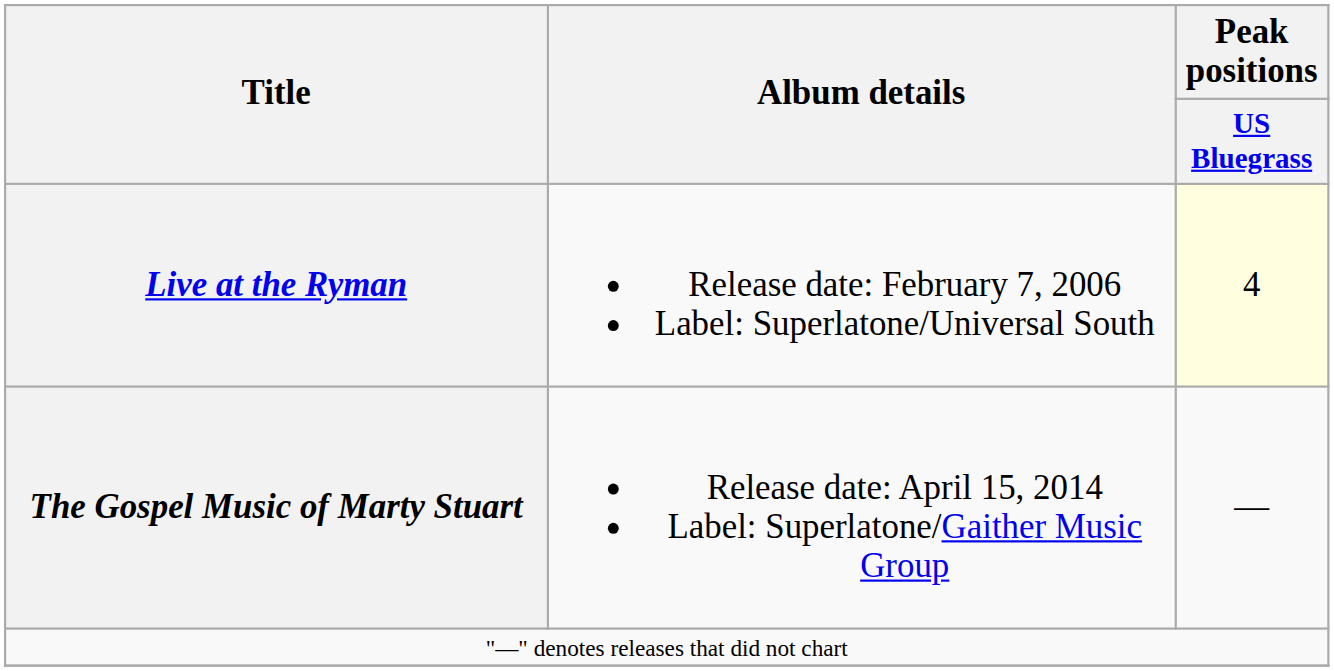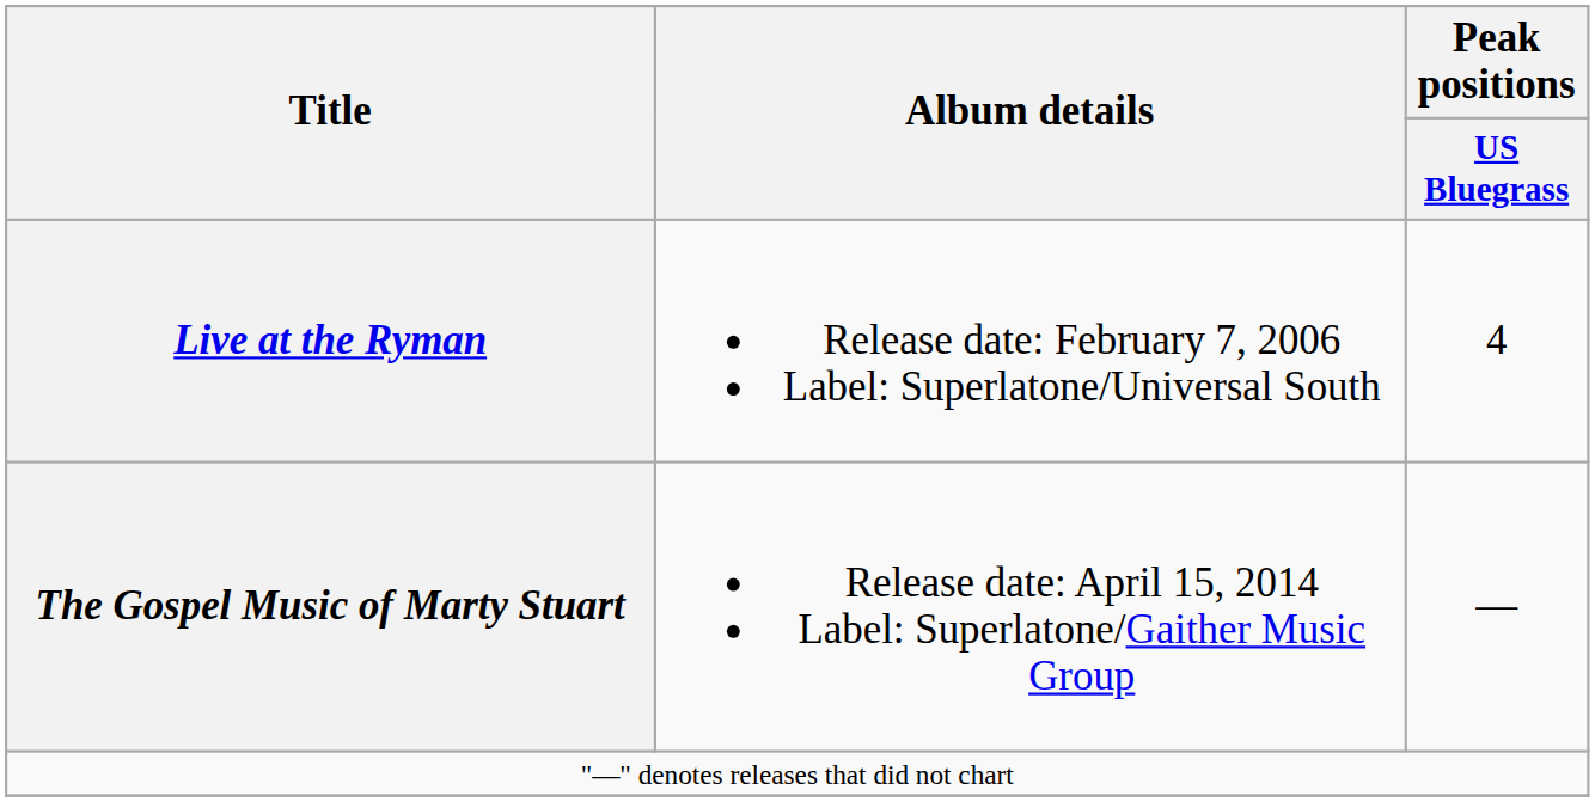Live at the Ryman | Peak positions / US Bluegrass: lightyellow background -> no background
